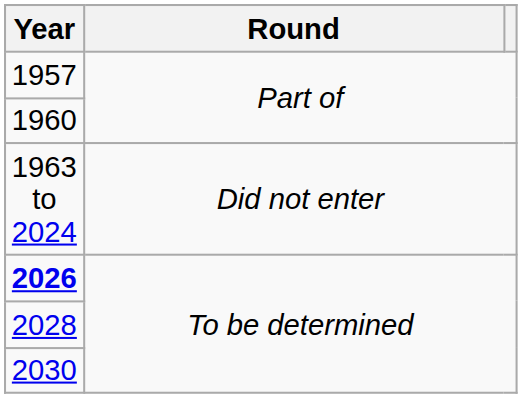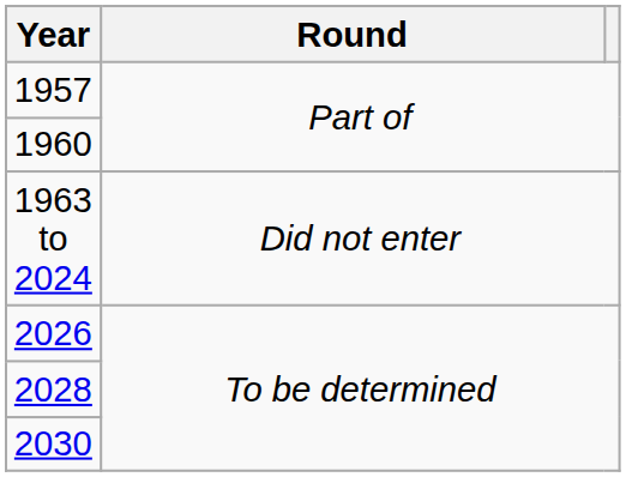2026 | Year: bold -> normal
